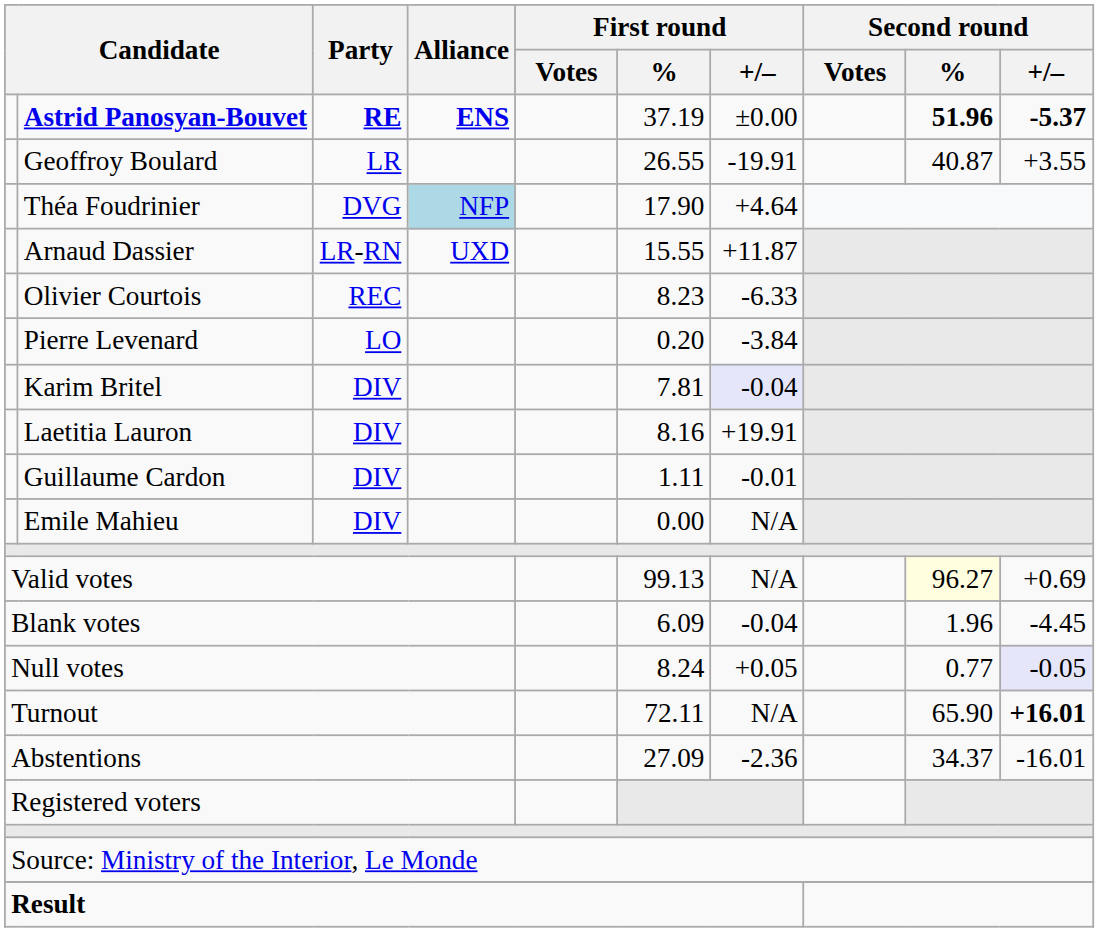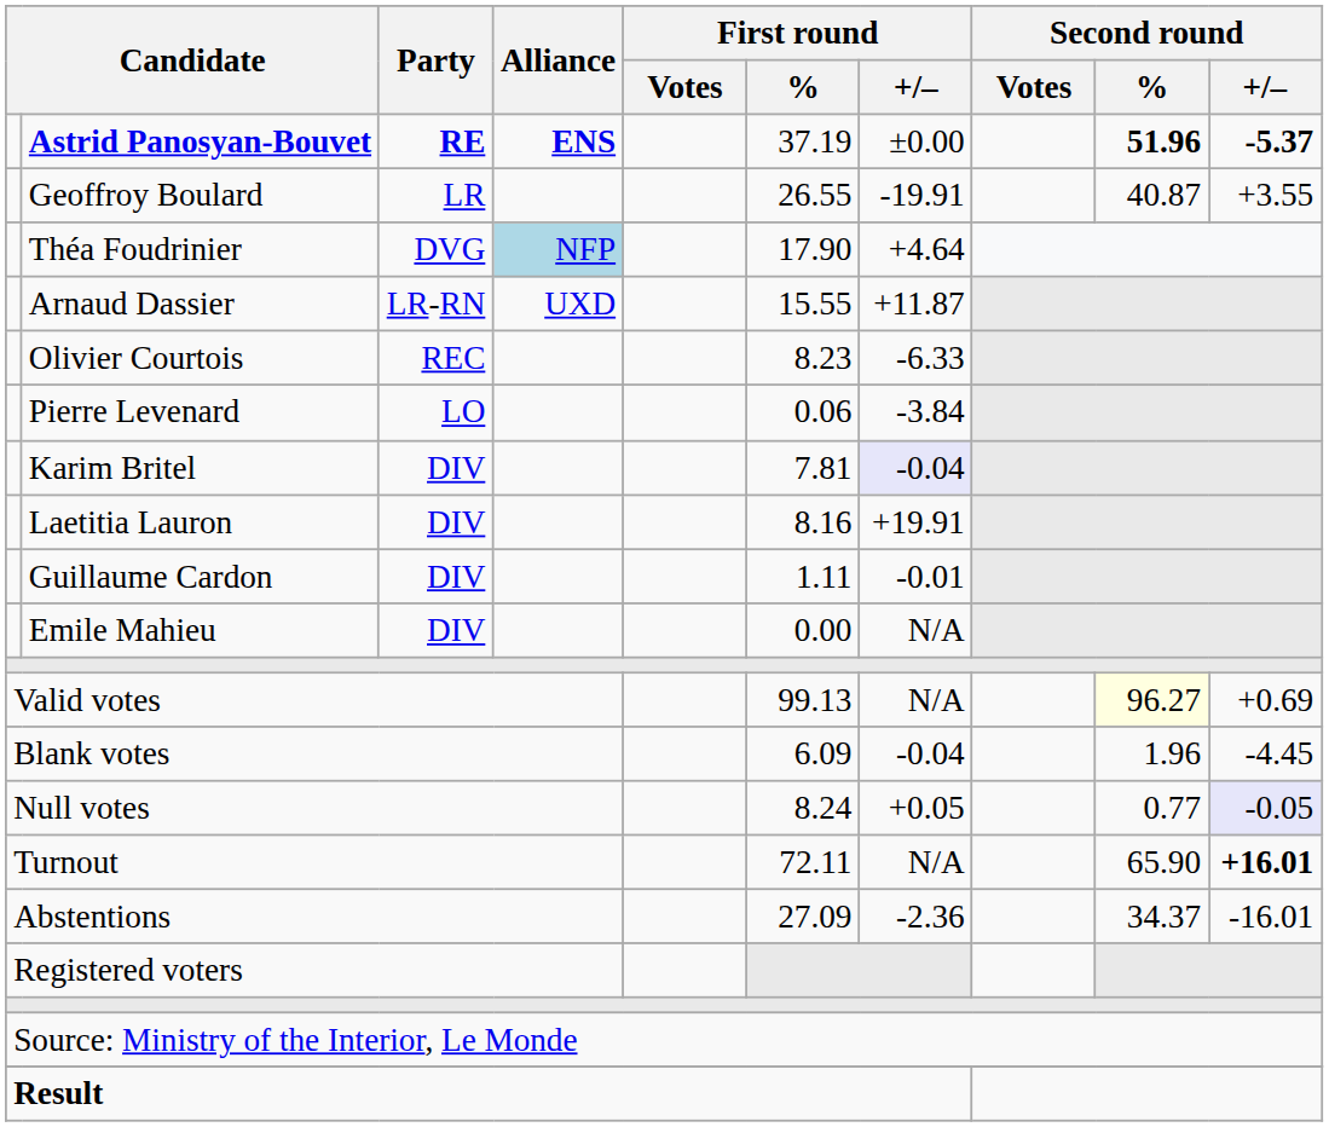Pierre Levenard | First round / %: 0.20 -> 0.06
